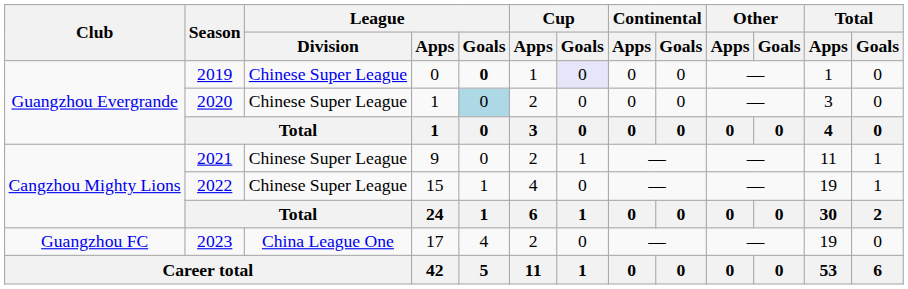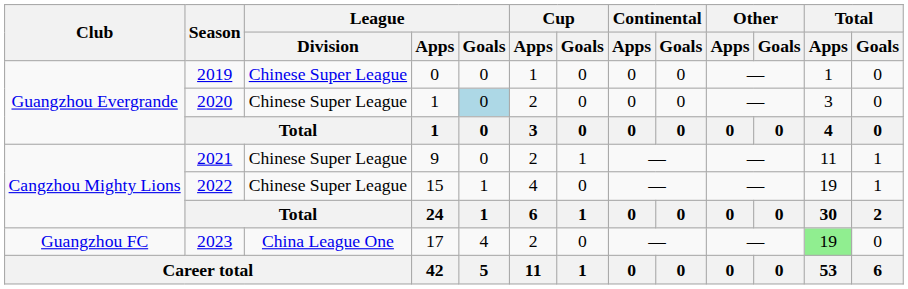2019 | League / Goals: bold -> normal
2019 | Cup / Goals: lavender background -> no background
2023 | Total / Apps: no background -> lightgreen background
